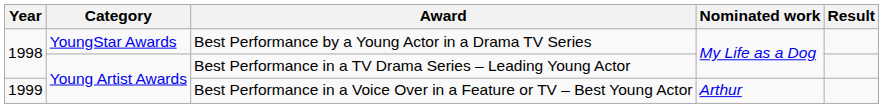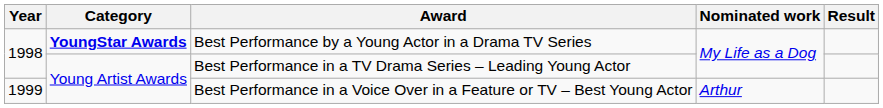Best Performance by a Young Actor in a Drama TV Series | Category: normal -> bold
